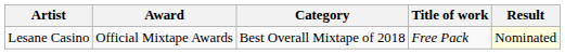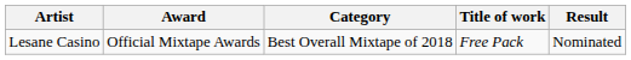row 2 | Result: lightyellow background -> no background
